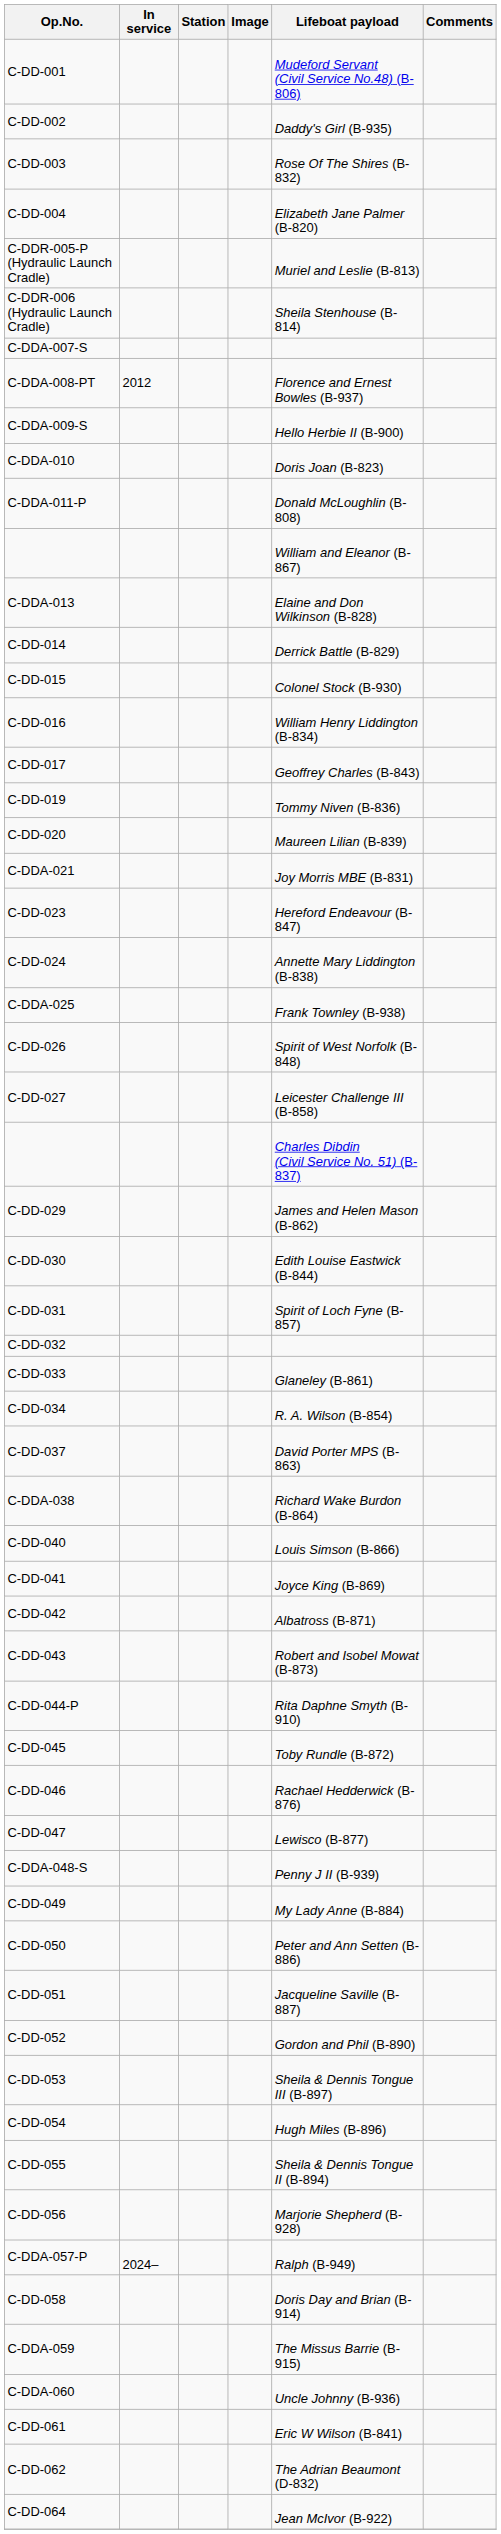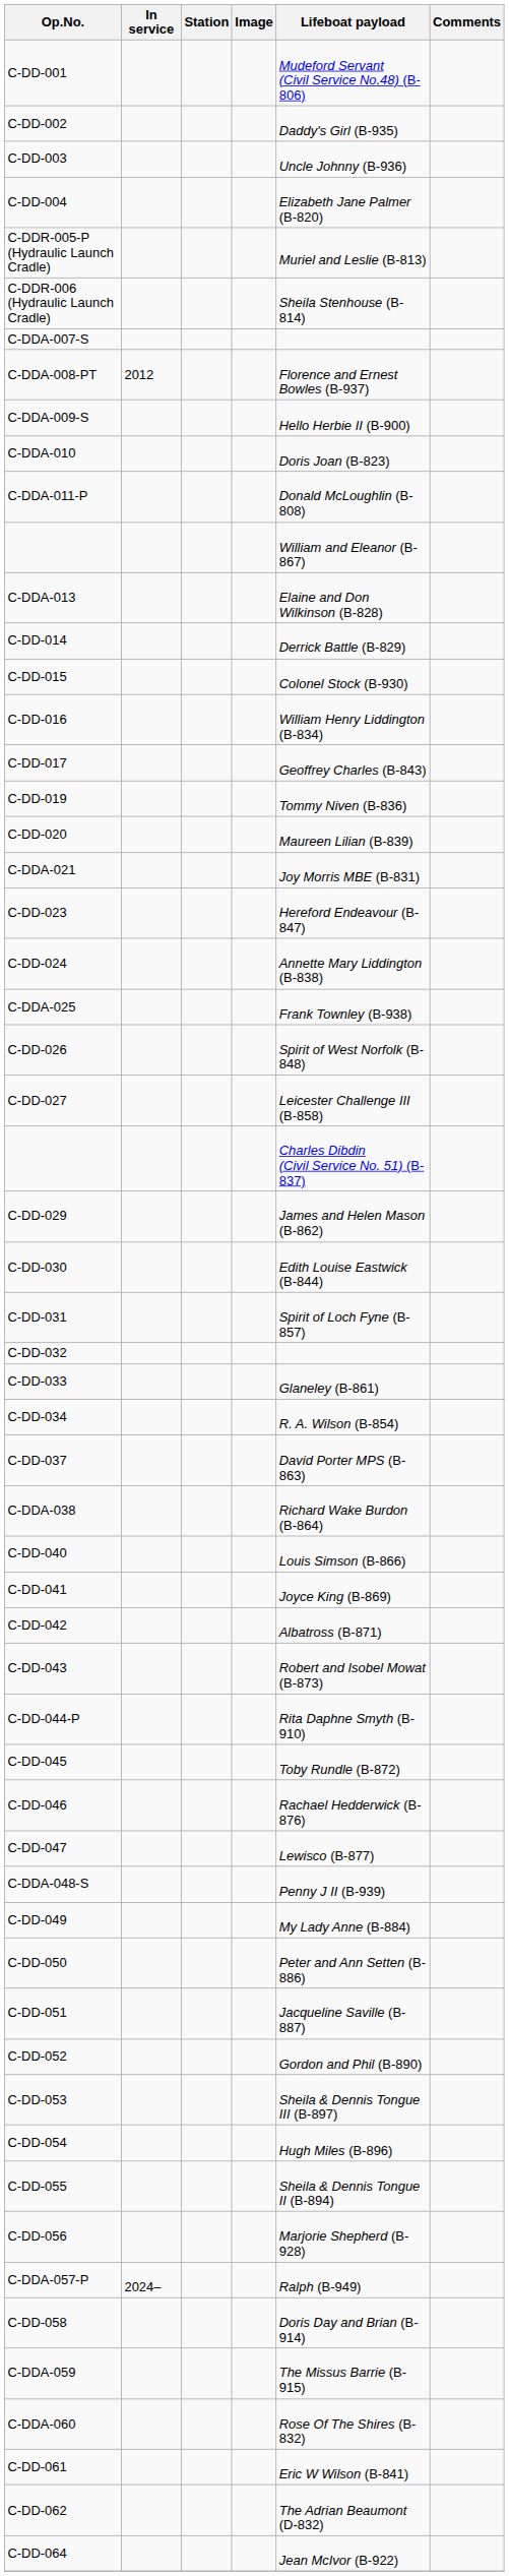C-DD-003 | Lifeboat payload: Rose Of The Shires (B-832) -> Uncle Johnny (B-936)
C-DDA-060 | Lifeboat payload: Uncle Johnny (B-936) -> Rose Of The Shires (B-832)
